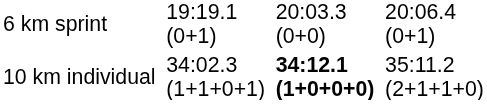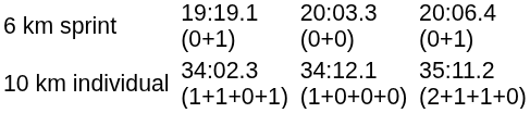10 km individual | column 3: bold -> normal
